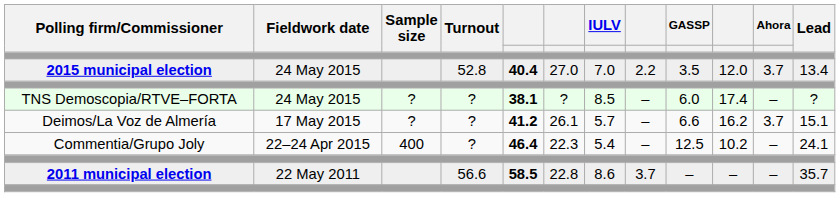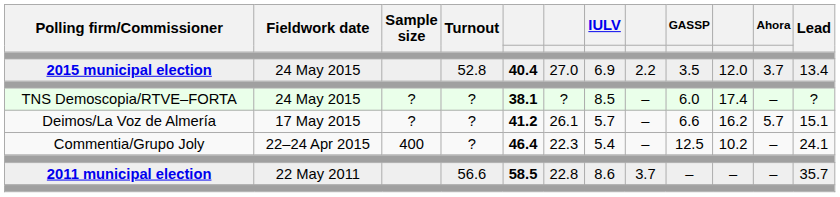2015 municipal election | IULV: 7.0 -> 6.9
Deimos/La Voz de Almería | Ahora: 3.7 -> 5.7
